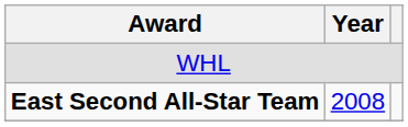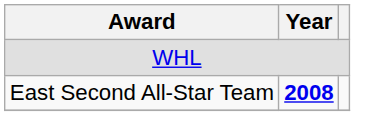East Second All-Star Team | Award: bold -> normal
East Second All-Star Team | Year: normal -> bold
